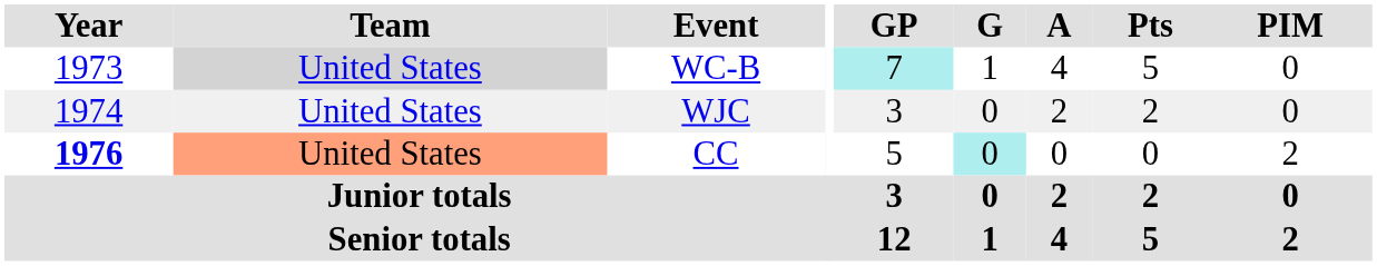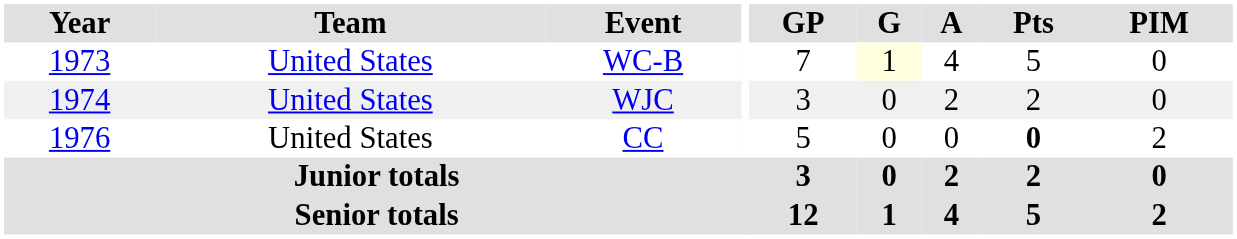WC-B | Team: lightgrey background -> no background
WC-B | GP: paleturquoise background -> no background
WC-B | G: no background -> lightyellow background
CC | Year: bold -> normal
CC | Team: lightsalmon background -> no background
CC | G: paleturquoise background -> no background
CC | Pts: normal -> bold
